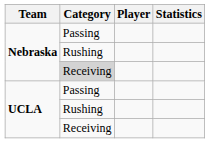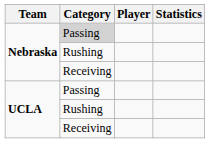Nebraska / Passing | Category: no background -> lightgrey background
Nebraska / Receiving | Category: lightgrey background -> no background
